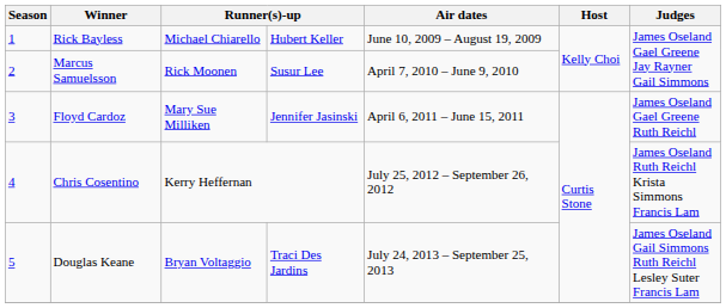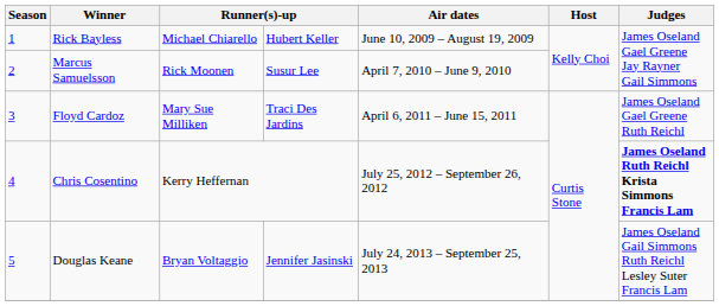Floyd Cardoz | column 4: Jennifer Jasinski -> Traci Des Jardins
Chris Cosentino | Judges: normal -> bold
Douglas Keane | column 4: Traci Des Jardins -> Jennifer Jasinski
